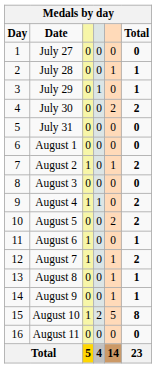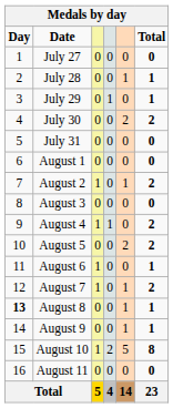August 8 | Day: normal -> bold
